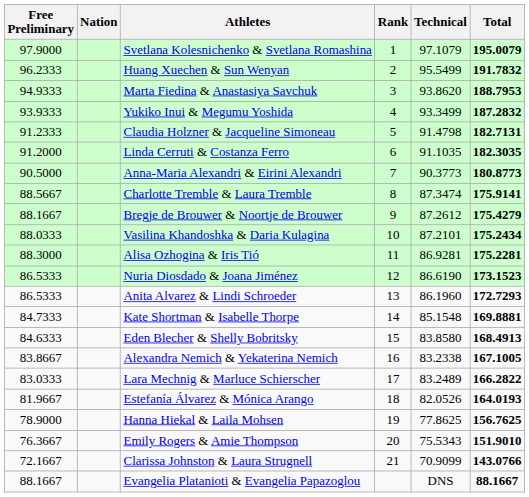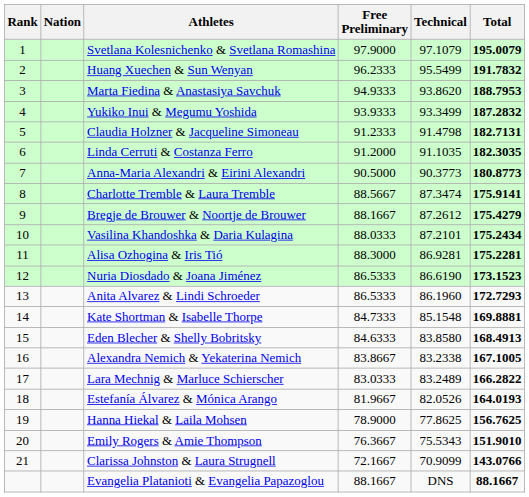columns swapped: Rank <-> Free Preliminary
